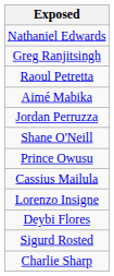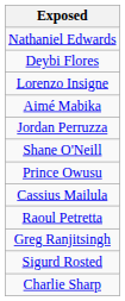row 3 | column 1: Greg Ranjitsingh -> Deybi Flores
row 4 | column 1: Raoul Petretta -> Lorenzo Insigne
row 10 | column 1: Lorenzo Insigne -> Raoul Petretta
row 11 | column 1: Deybi Flores -> Greg Ranjitsingh
